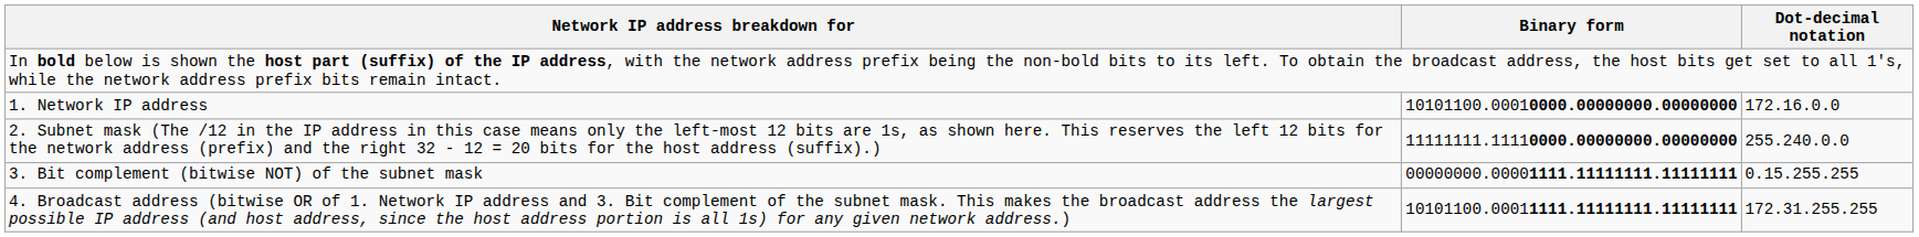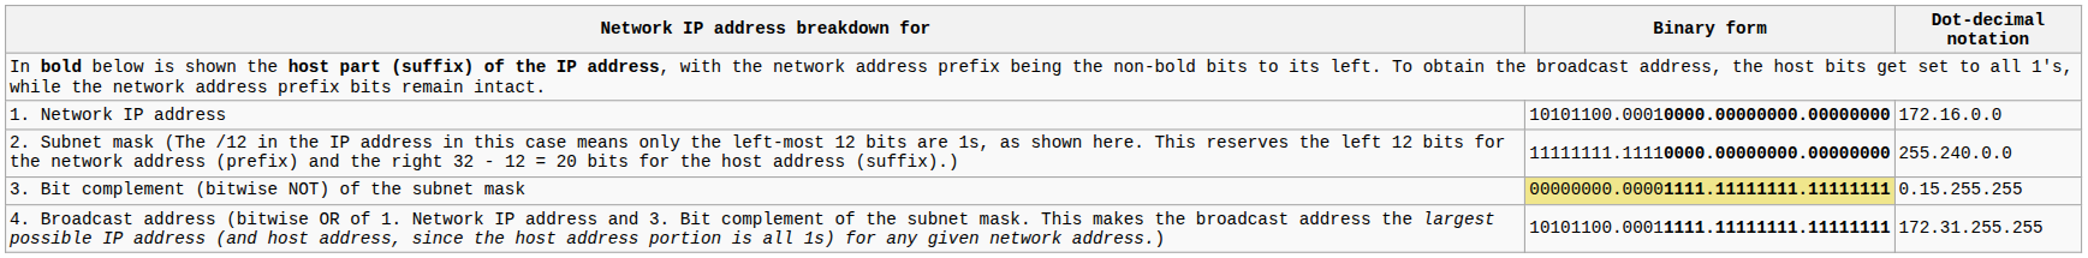3. Bit complement (bitwise NOT) of the subnet mask | Binary form: no background -> khaki background
